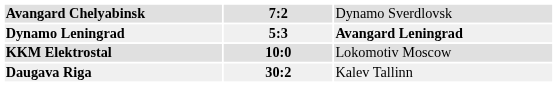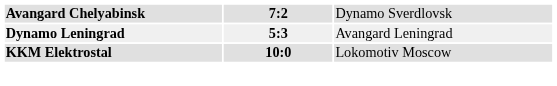Dynamo Leningrad | column 3: bold -> normal
- row: Daugava Riga | 30:2 | Kalev Tallinn
